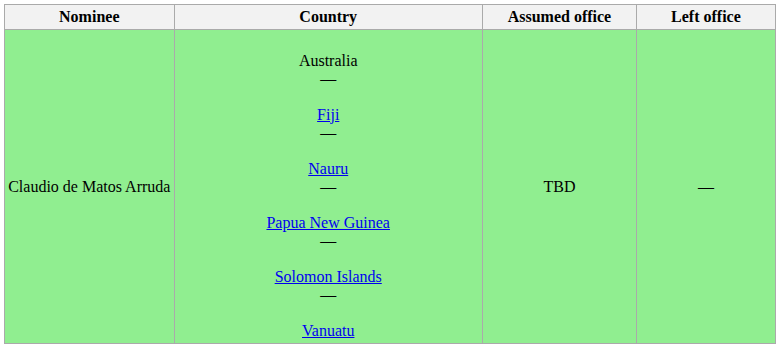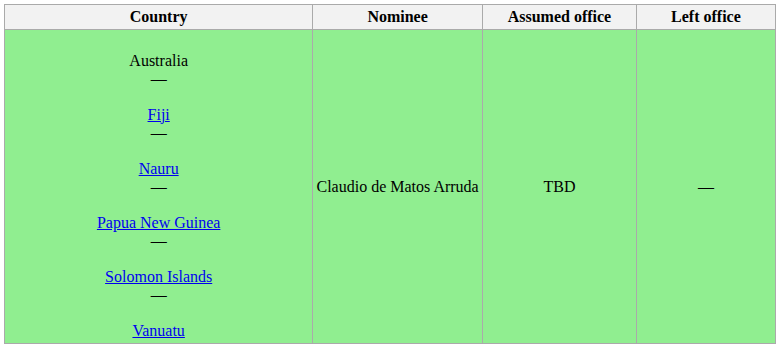columns swapped: Country <-> Nominee
